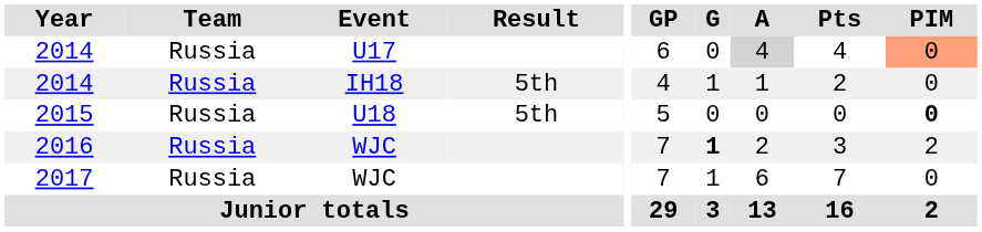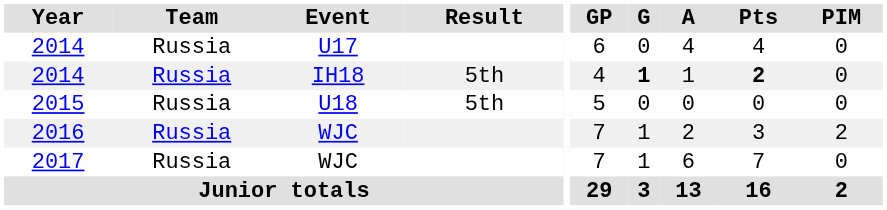2014 / U17 | A: lightgrey background -> no background
2014 / U17 | PIM: lightsalmon background -> no background
2014 / IH18 | G: normal -> bold
2014 / IH18 | Pts: normal -> bold
2015 | PIM: bold -> normal
2016 | G: bold -> normal
